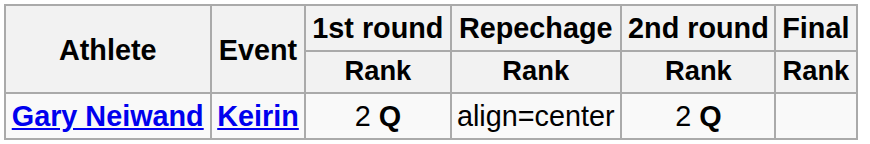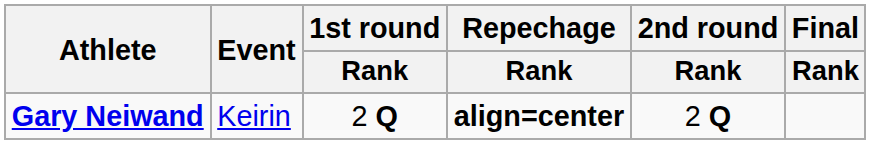Gary Neiwand | Event: bold -> normal
Gary Neiwand | Repechage / Rank: normal -> bold
